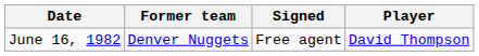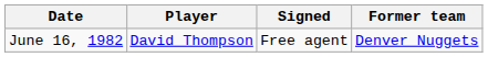columns swapped: Player <-> Former team
